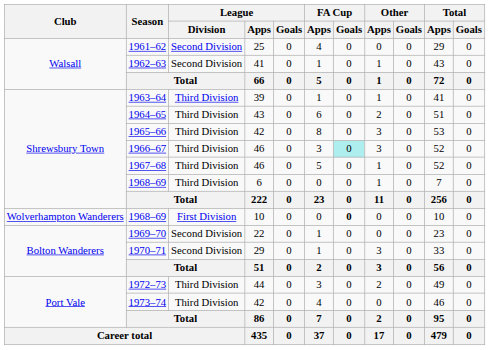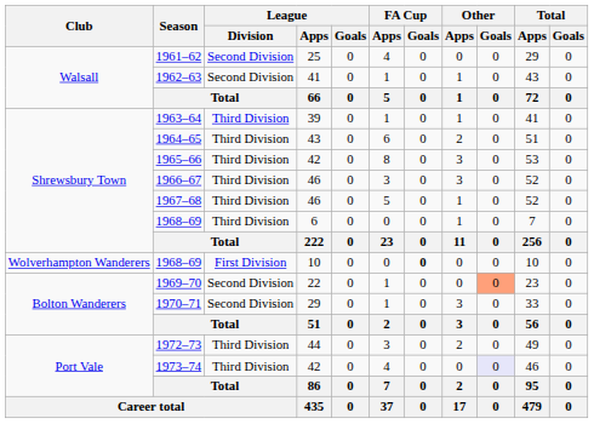1966–67 | FA Cup / Goals: paleturquoise background -> no background
1969–70 | Other / Goals: no background -> lightsalmon background
1973–74 | Other / Goals: no background -> lavender background
